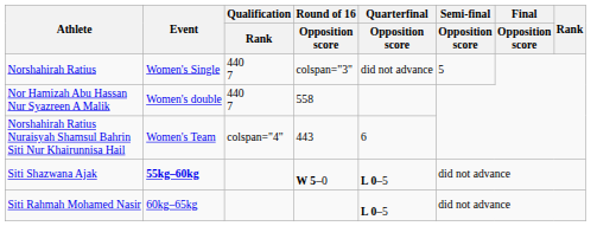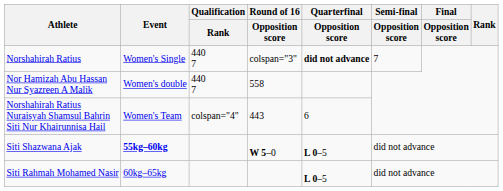Norshahirah Ratius | Quarterfinal / Opposition score: normal -> bold
Norshahirah Ratius | Semi-final / Opposition score: 5 -> 7
